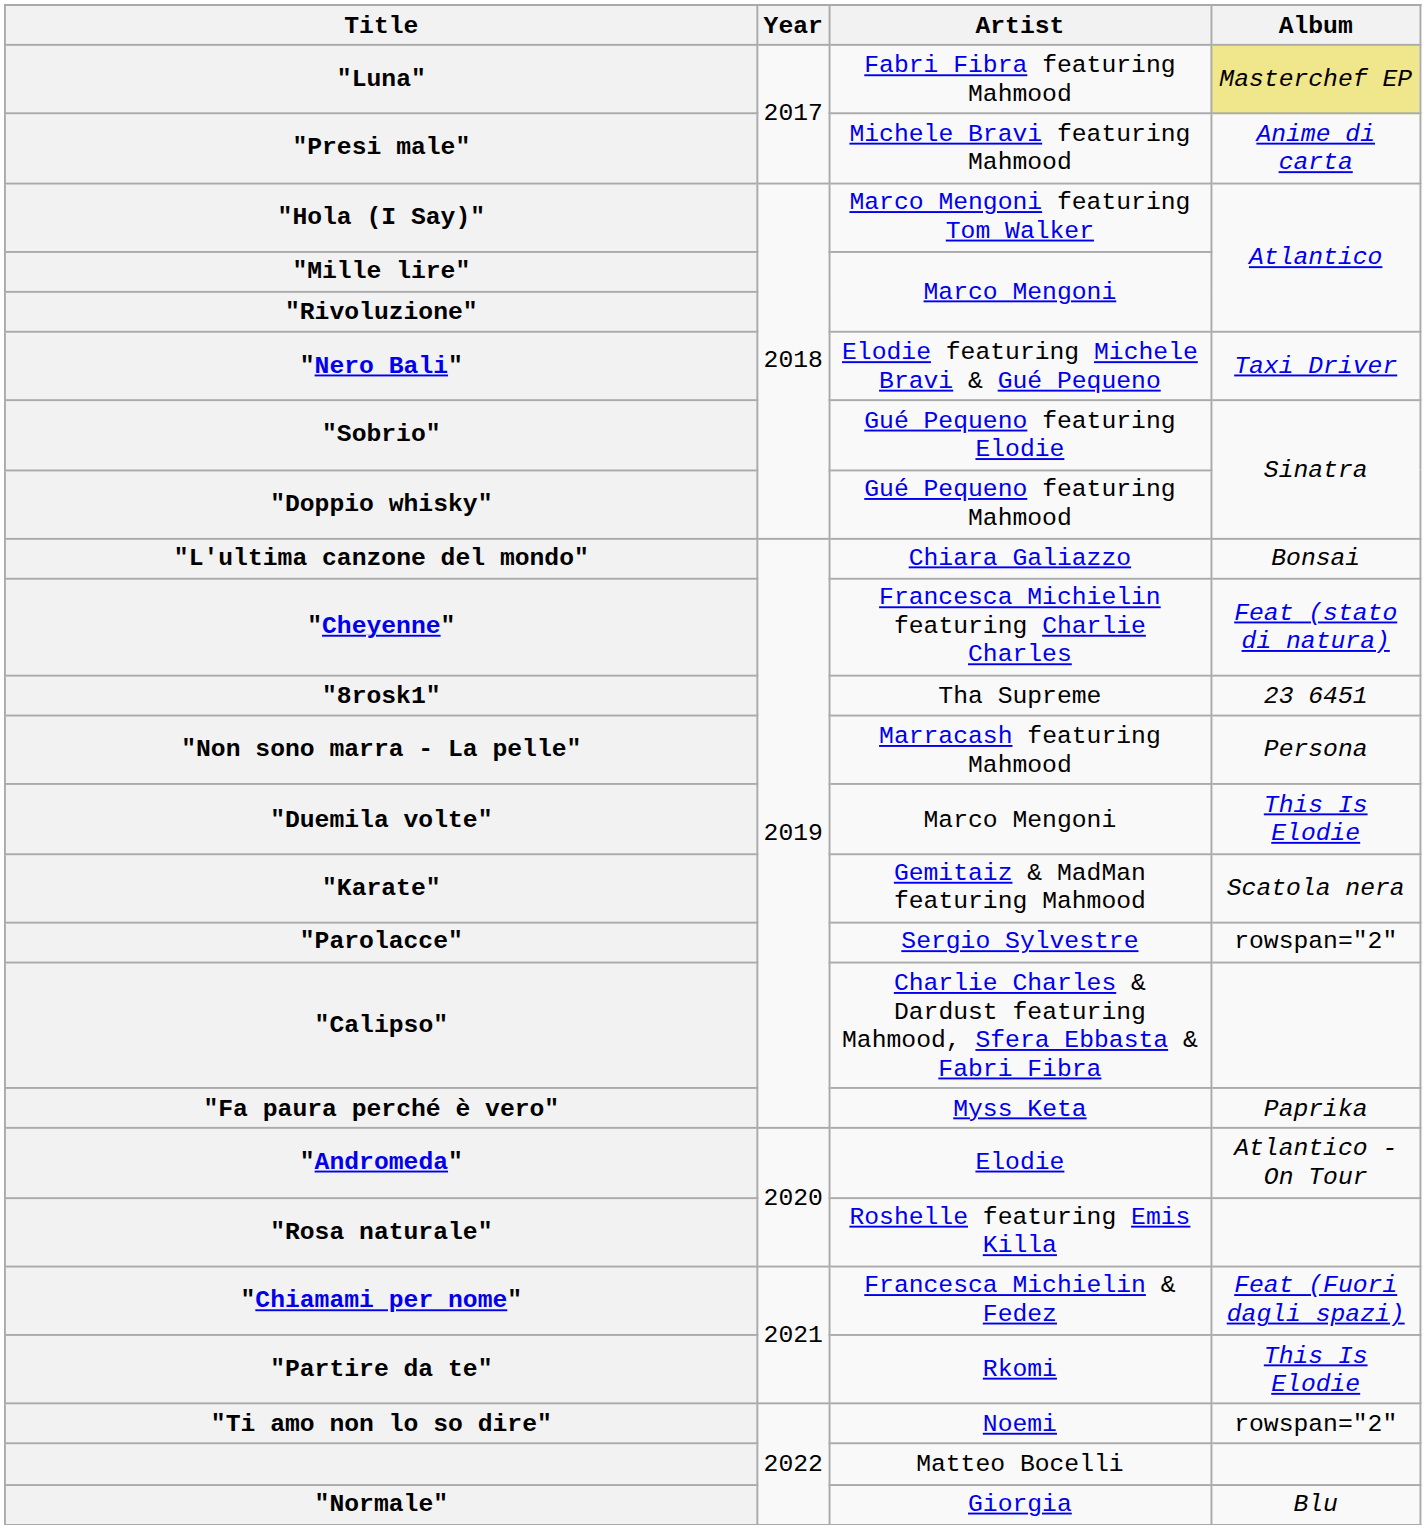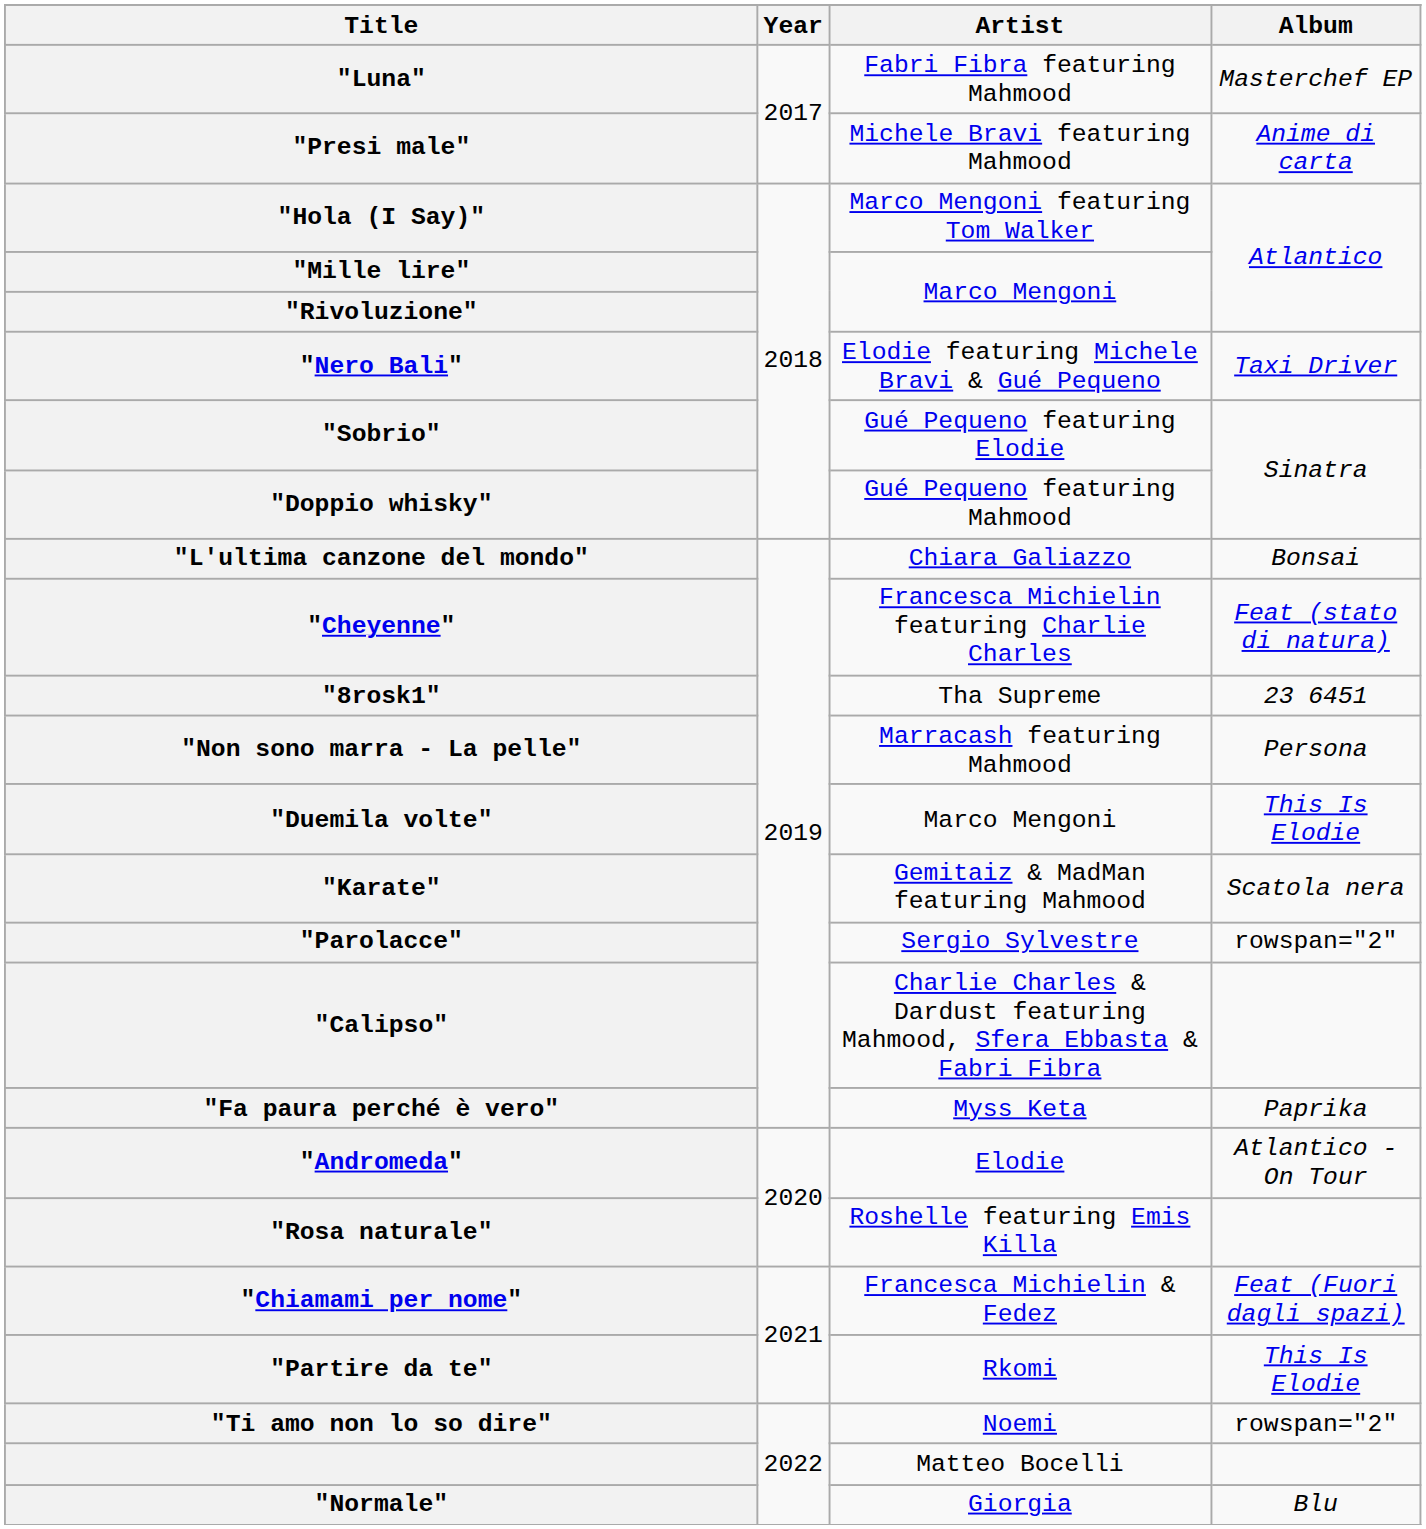"Luna" | Album: khaki background -> no background
